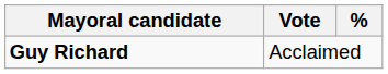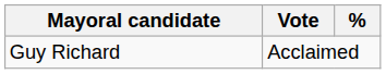Guy Richard | Mayoral candidate: bold -> normal
